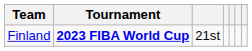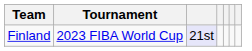Finland | Tournament: bold -> normal
Finland | column 3: no background -> lavender background
